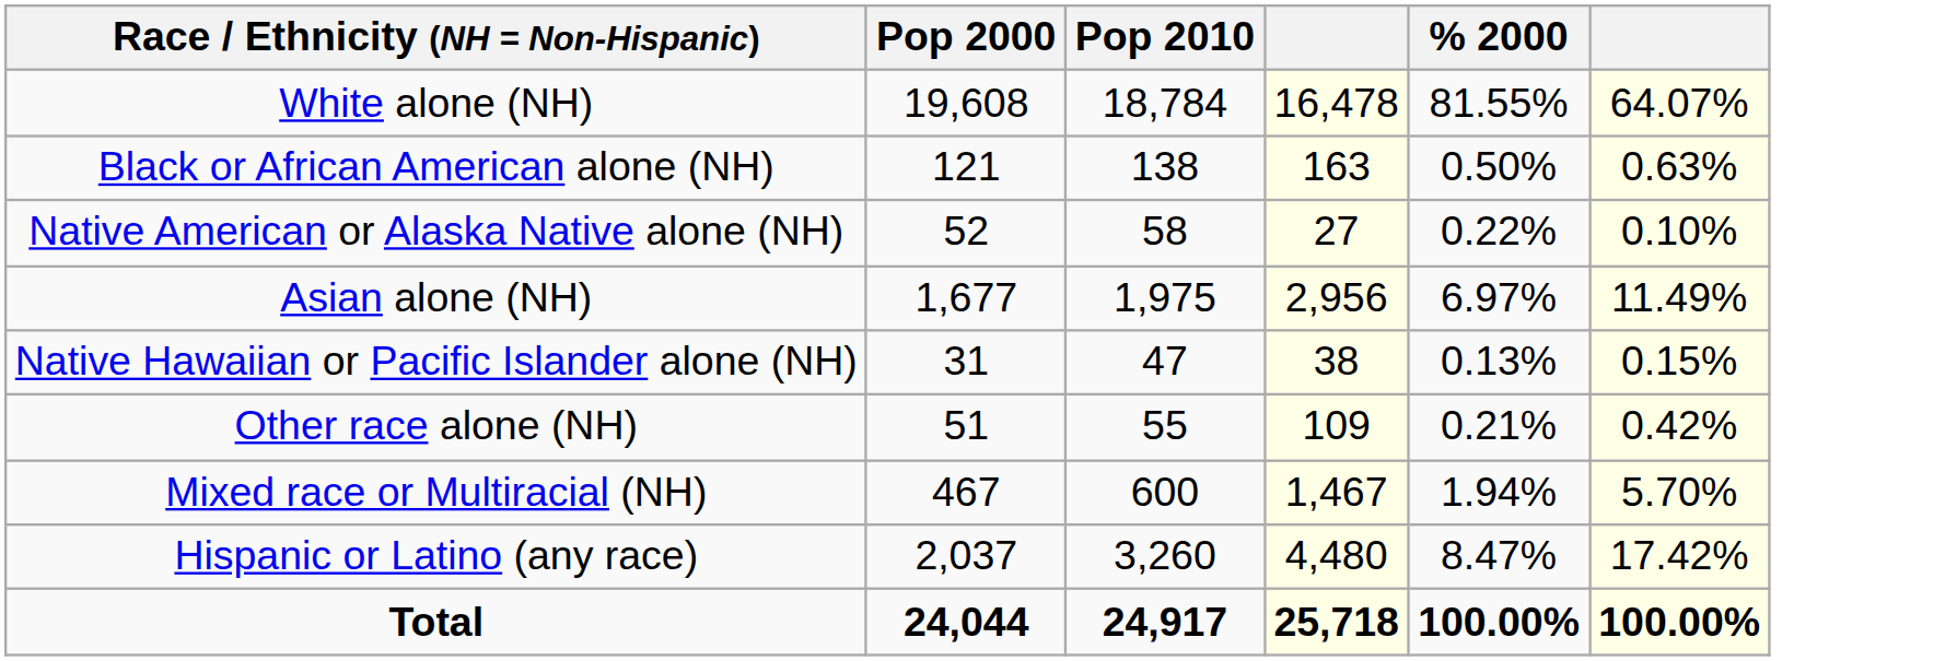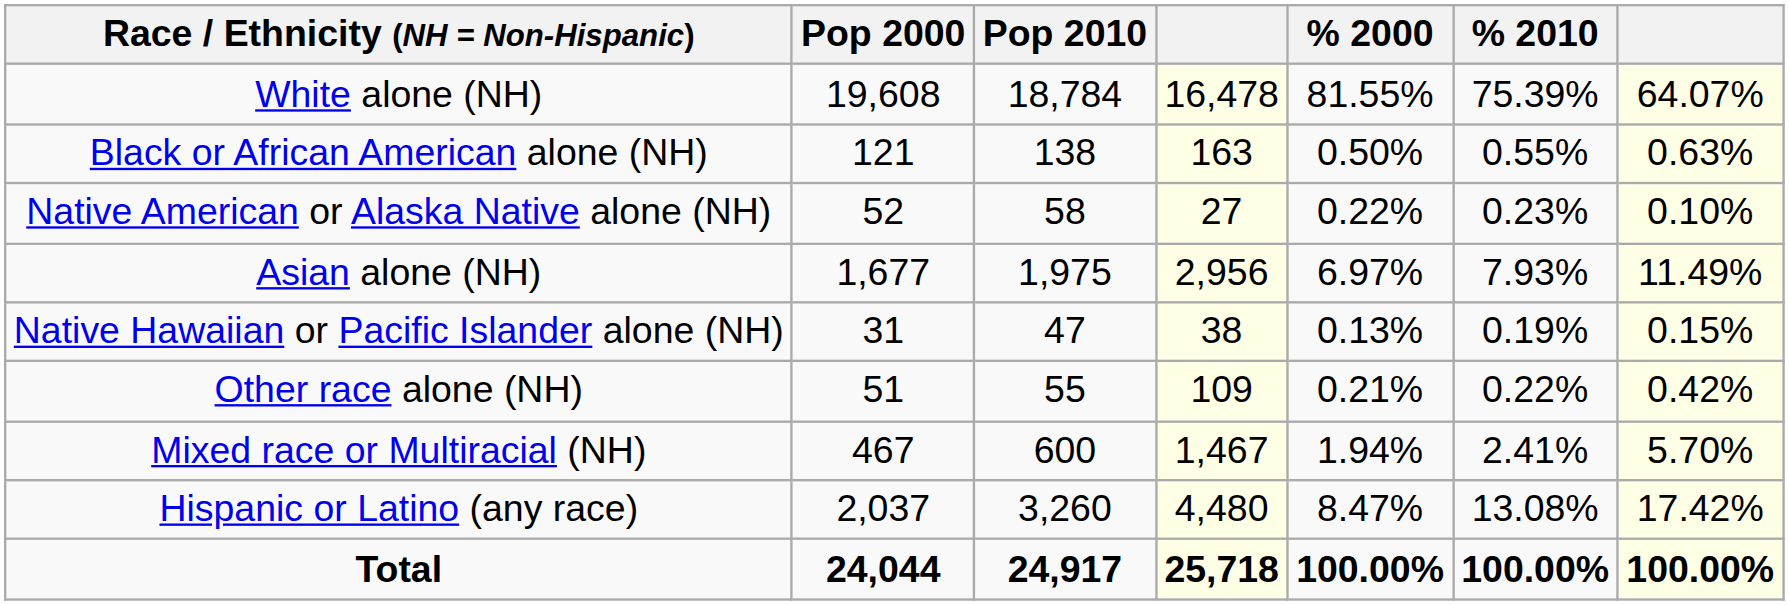+ column: % 2010 | 75.39% | 0.55% | 0.23% | 7.93% | 0.19% | 0.22% | 2.41% | 13.08% | 100.00%
